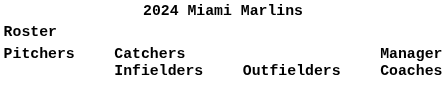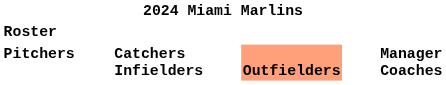Pitchers | column 3: no background -> lightsalmon background
